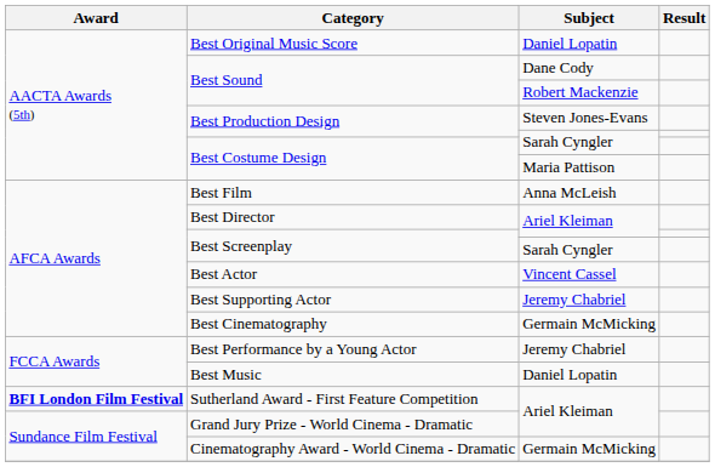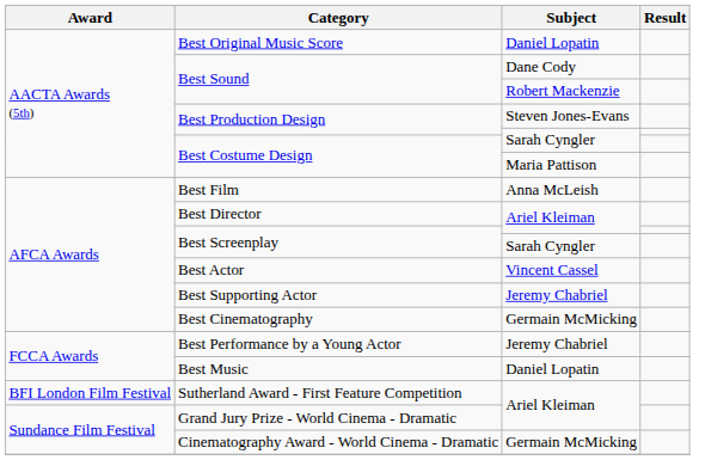Sutherland Award - First Feature Competition | Award: bold -> normal
